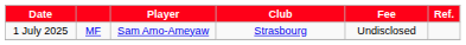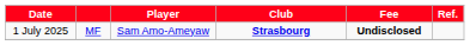1 July 2025 | Club: normal -> bold
1 July 2025 | Fee: normal -> bold
